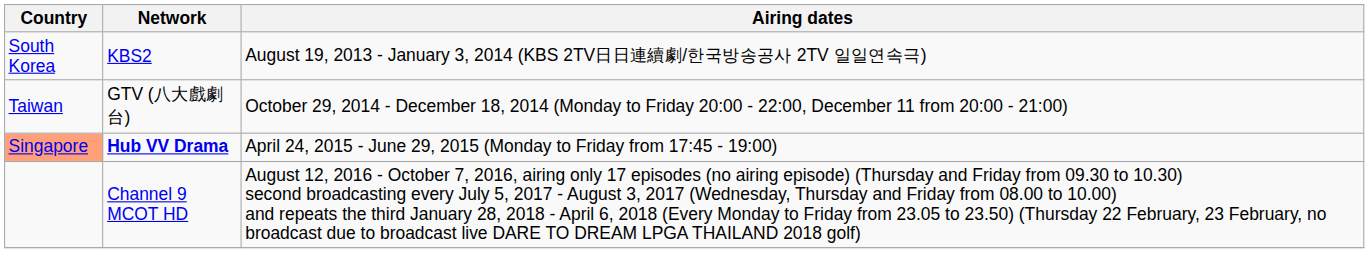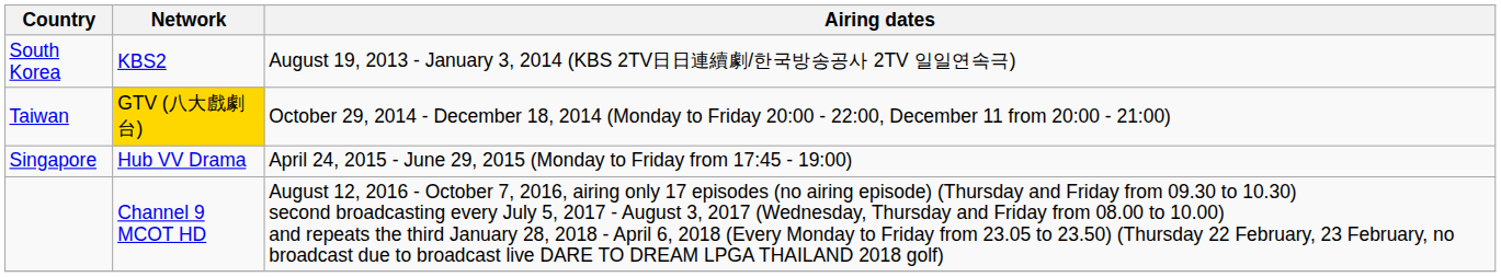Taiwan | Network: no background -> gold background
Singapore | Country: lightsalmon background -> no background
Singapore | Network: bold -> normal
